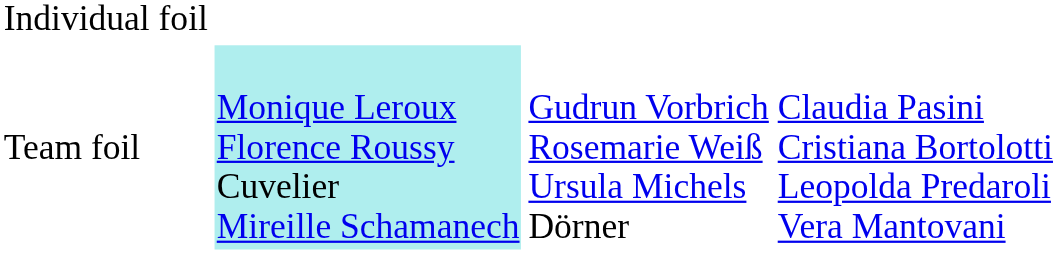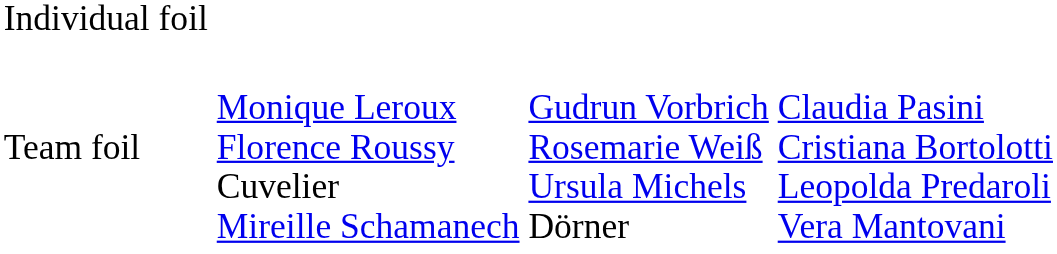Team foil | column 2: paleturquoise background -> no background
